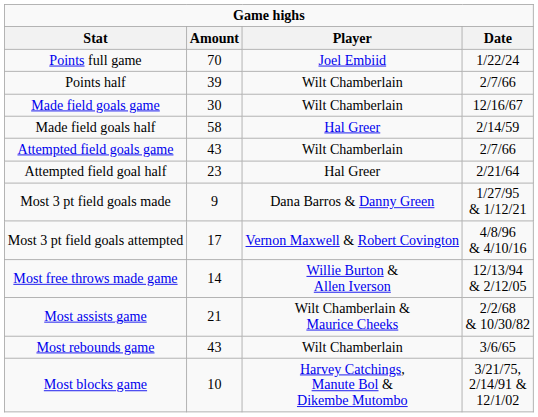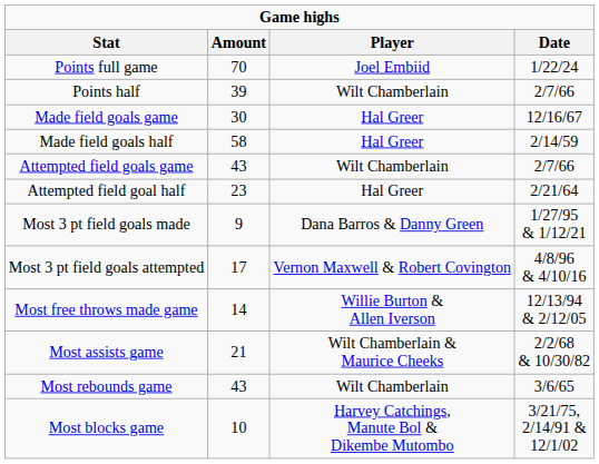Made field goals game | Player: Wilt Chamberlain -> Hal Greer
